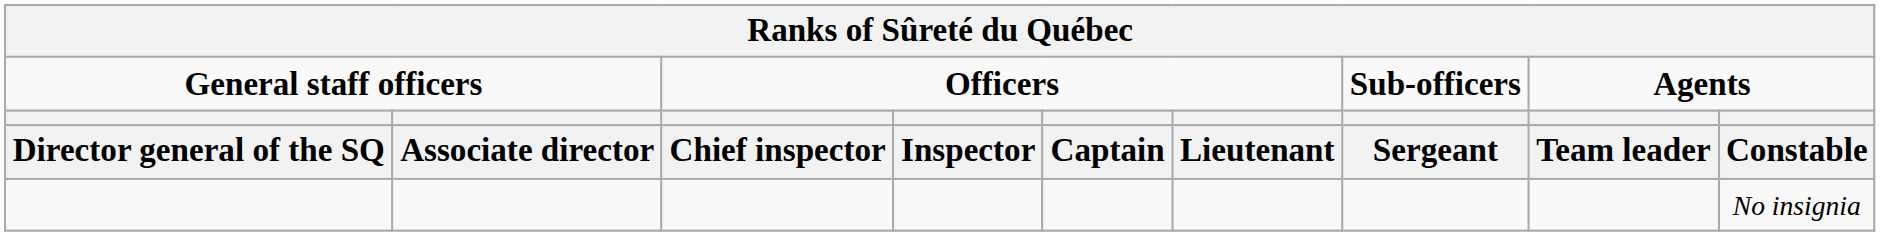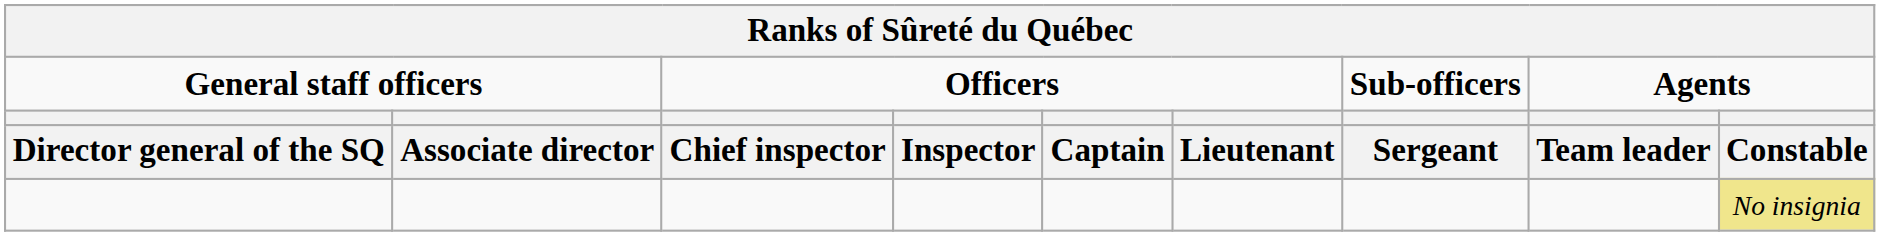row 5 | Agents / Constable: no background -> khaki background
